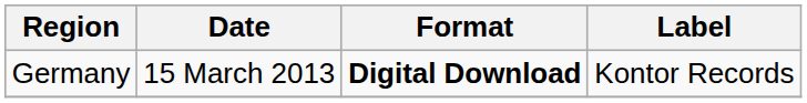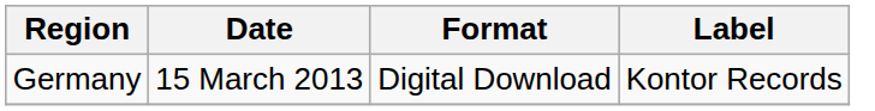Germany | Format: bold -> normal
